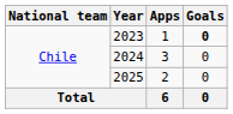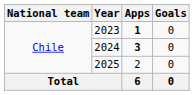2023 | Apps: normal -> bold
2023 | Goals: bold -> normal
2024 | Apps: normal -> bold
